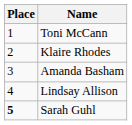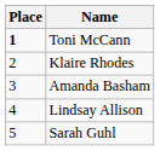Toni McCann | Place: normal -> bold
Sarah Guhl | Place: bold -> normal
